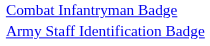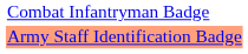row 2 | column 1: no background -> lightsalmon background
